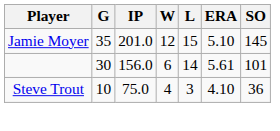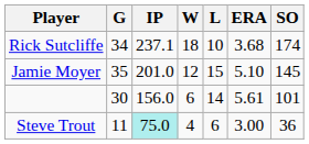+ row: Rick Sutcliffe | 34 | 237.1 | 18 | 10 | 3.68 | 174
Steve Trout | G: 10 -> 11
Steve Trout | IP: no background -> paleturquoise background
Steve Trout | L: 3 -> 6
Steve Trout | ERA: 4.10 -> 3.00
